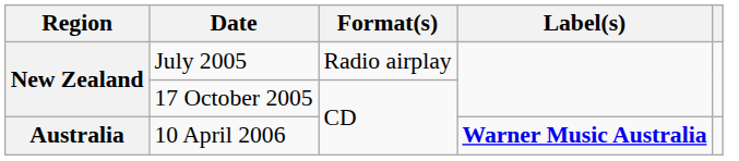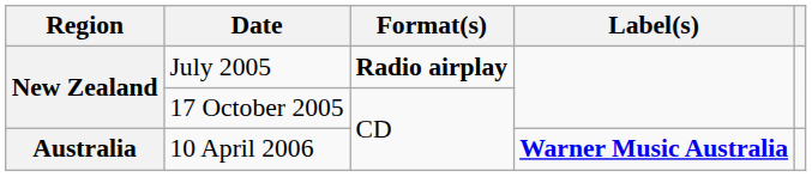July 2005 | Format(s): normal -> bold
